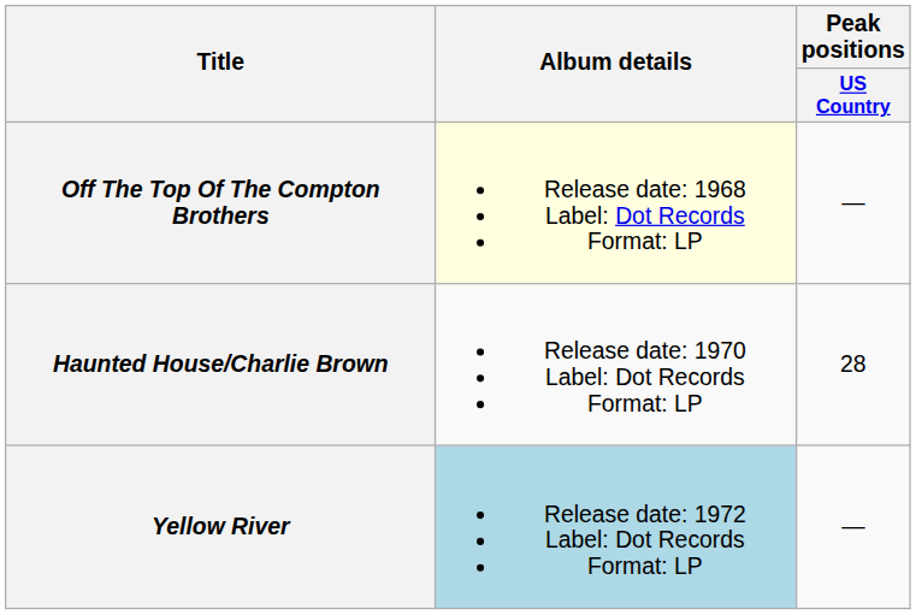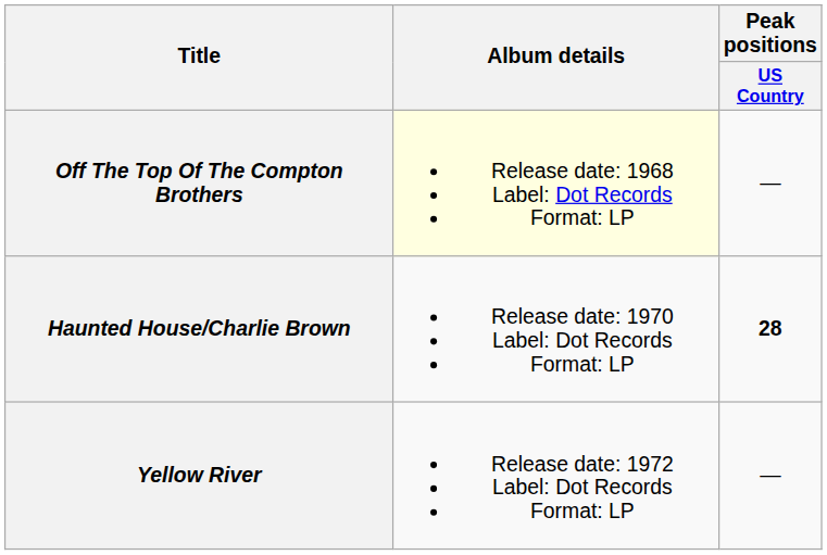Haunted House/Charlie Brown | Peak positions / US Country: normal -> bold
Yellow River | Album details: lightblue background -> no background
